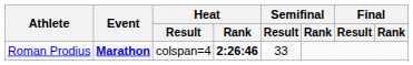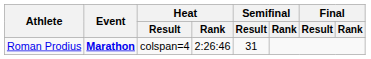Roman Prodius | Heat / Rank: bold -> normal
Roman Prodius | Semifinal / Result: 33 -> 31
